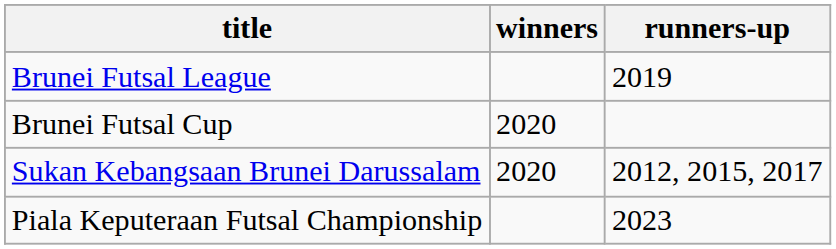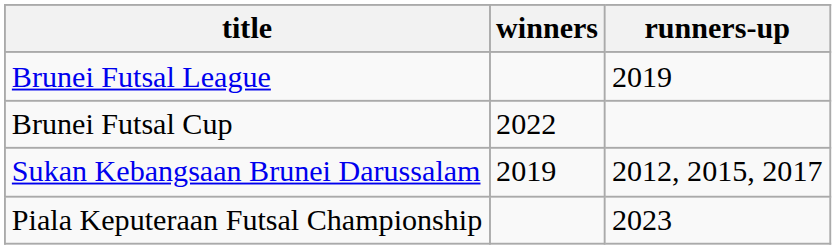Brunei Futsal Cup | winners: 2020 -> 2022
Sukan Kebangsaan Brunei Darussalam | winners: 2020 -> 2019
